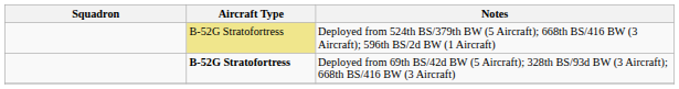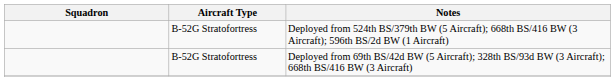row 2 | Aircraft Type: khaki background -> no background
row 3 | Aircraft Type: bold -> normal
